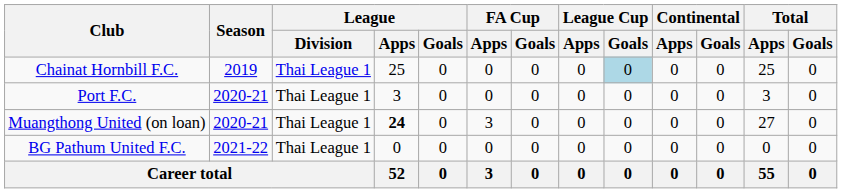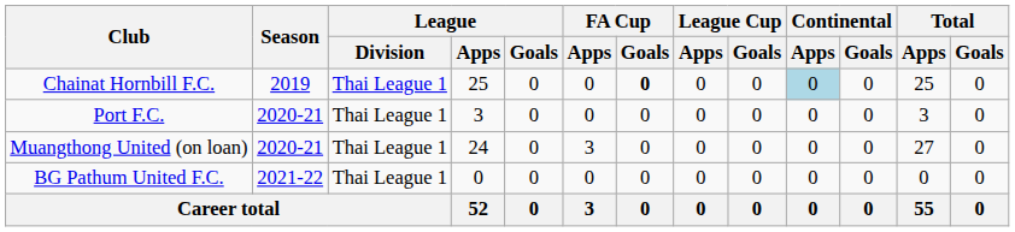Chainat Hornbill F.C. | FA Cup / Goals: normal -> bold
Chainat Hornbill F.C. | League Cup / Goals: lightblue background -> no background
Chainat Hornbill F.C. | Continental / Apps: no background -> lightblue background
Muangthong United (on loan) | League / Apps: bold -> normal
